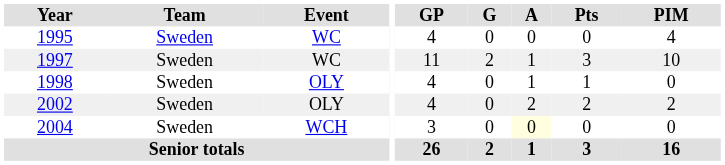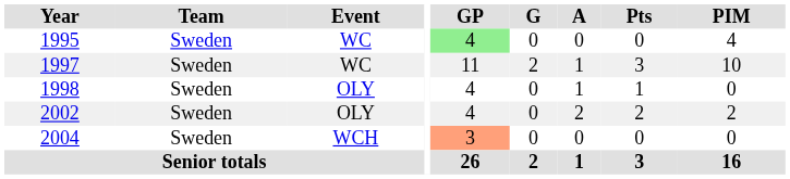1995 | GP: no background -> lightgreen background
2004 | GP: no background -> lightsalmon background
2004 | A: lightyellow background -> no background
